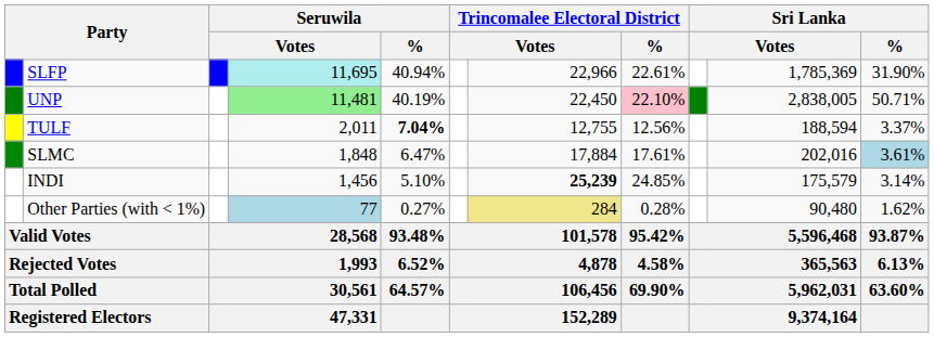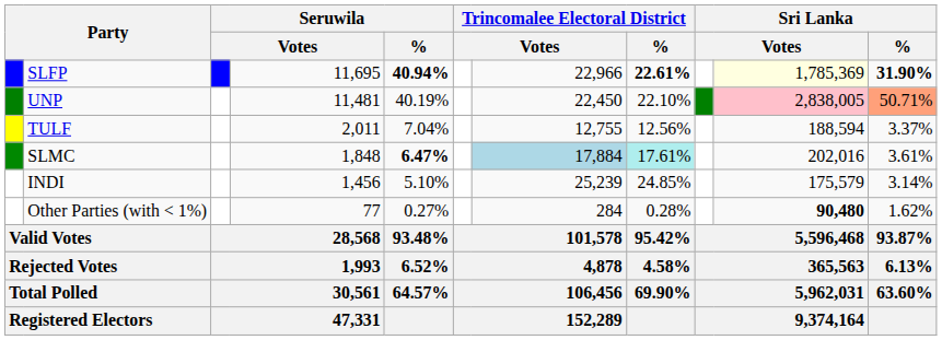SLFP | column 4: paleturquoise background -> no background
SLFP | Seruwila / %: normal -> bold
SLFP | Trincomalee Electoral District / %: normal -> bold
SLFP | column 10: no background -> lightyellow background
SLFP | Sri Lanka / %: normal -> bold
UNP | column 4: lightgreen background -> no background
UNP | Trincomalee Electoral District / %: pink background -> no background
UNP | column 10: no background -> pink background
UNP | Sri Lanka / %: no background -> lightsalmon background
TULF | Seruwila / %: bold -> normal
SLMC | Seruwila / %: normal -> bold
SLMC | column 7: no background -> lightblue background
SLMC | Trincomalee Electoral District / %: no background -> paleturquoise background
SLMC | Sri Lanka / %: lightblue background -> no background
INDI | column 7: bold -> normal
Other Parties (with < 1%) | column 4: lightblue background -> no background
Other Parties (with < 1%) | column 7: khaki background -> no background
Other Parties (with < 1%) | column 10: normal -> bold
